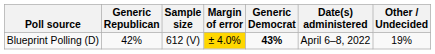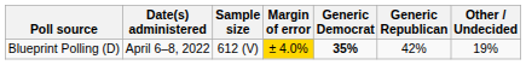columns swapped: Date(s) administered <-> Generic Republican
Blueprint Polling (D) | Generic Democrat: 43% -> 35%
